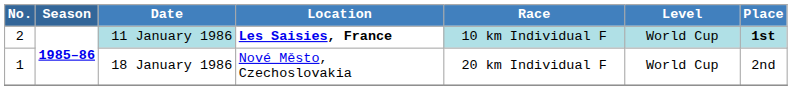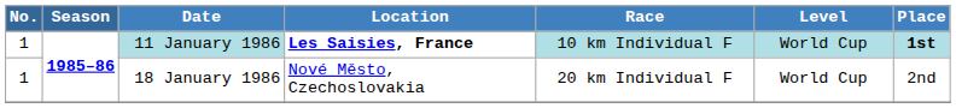11 January 1986 | No.: 2 -> 1
